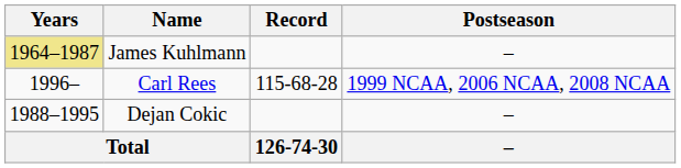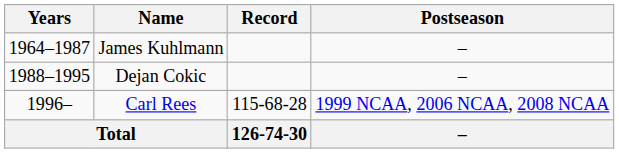James Kuhlmann | Years: khaki background -> no background
rows swapped: Dejan Cokic <-> Carl Rees
